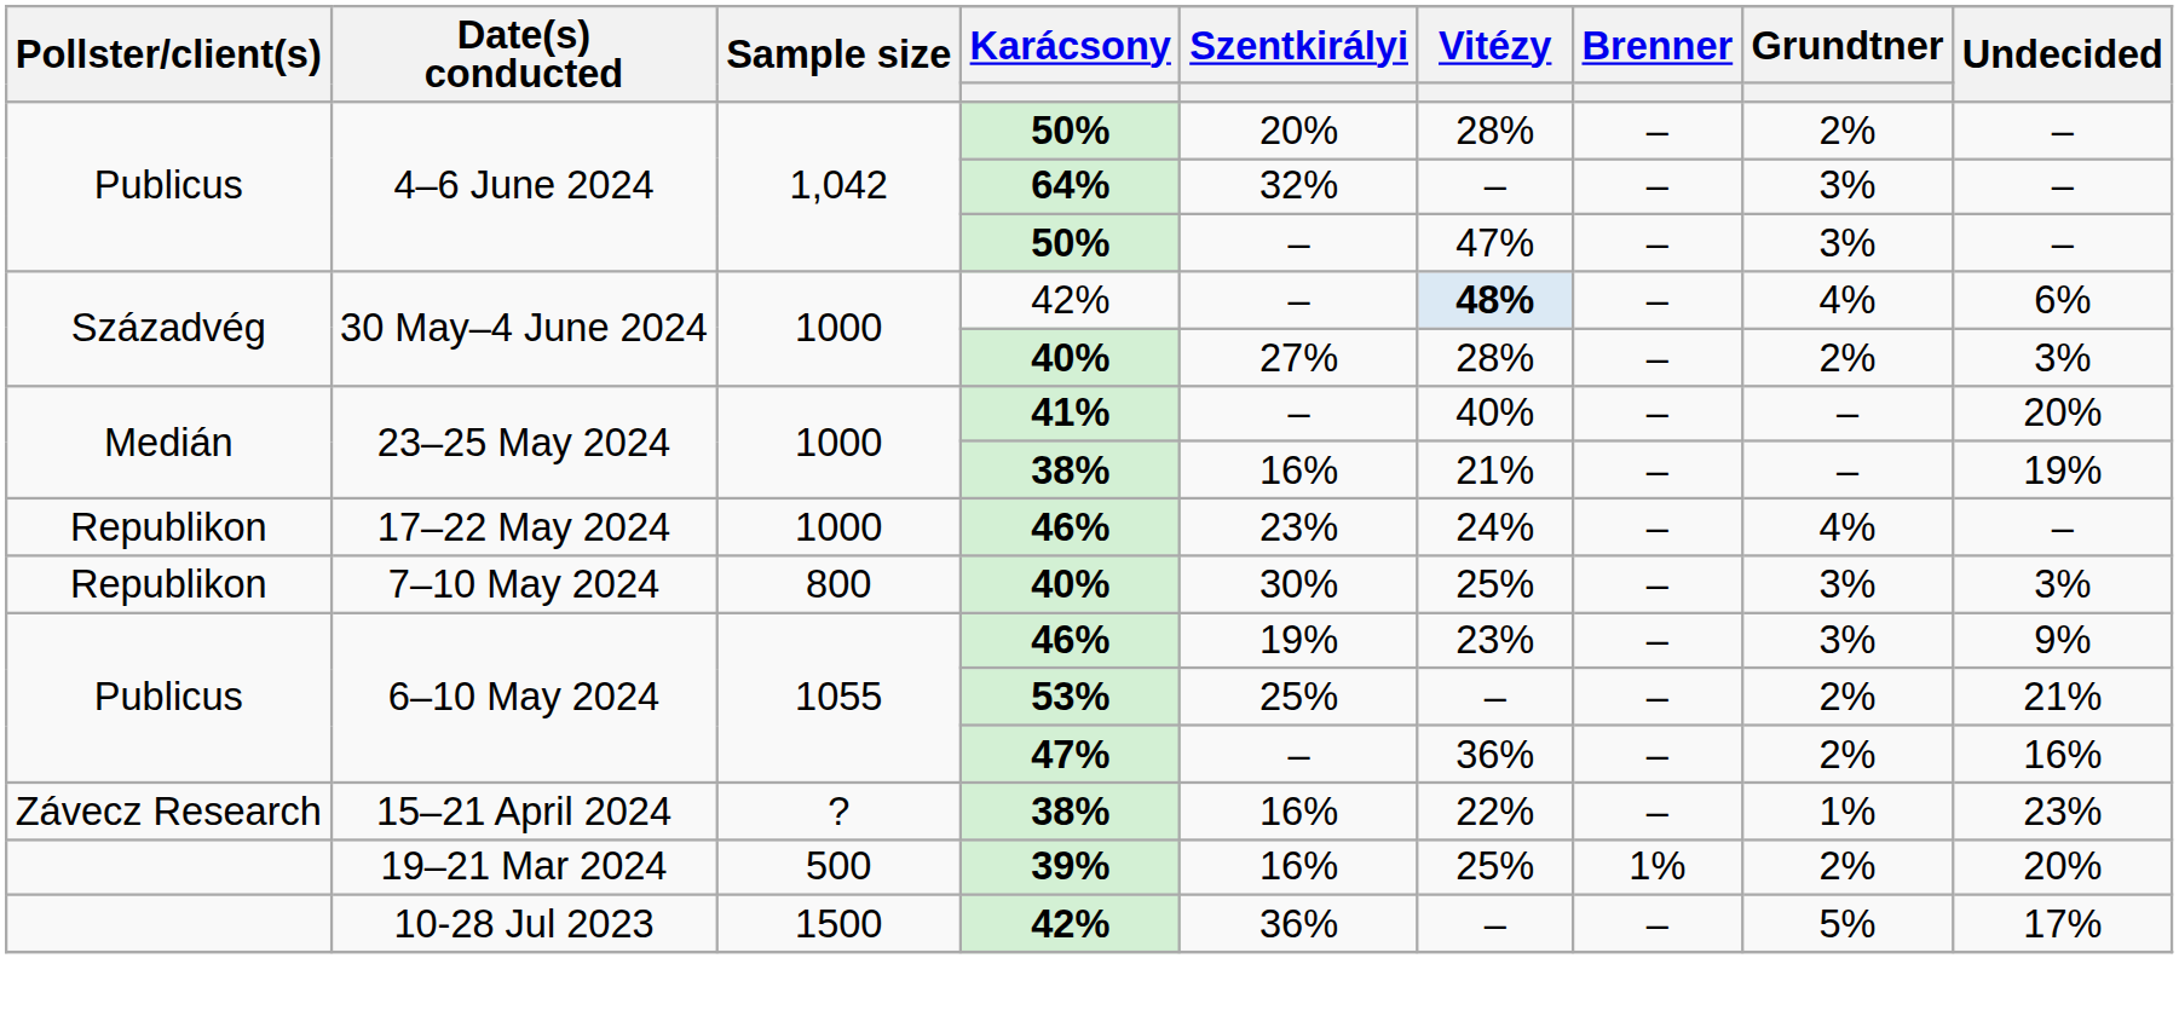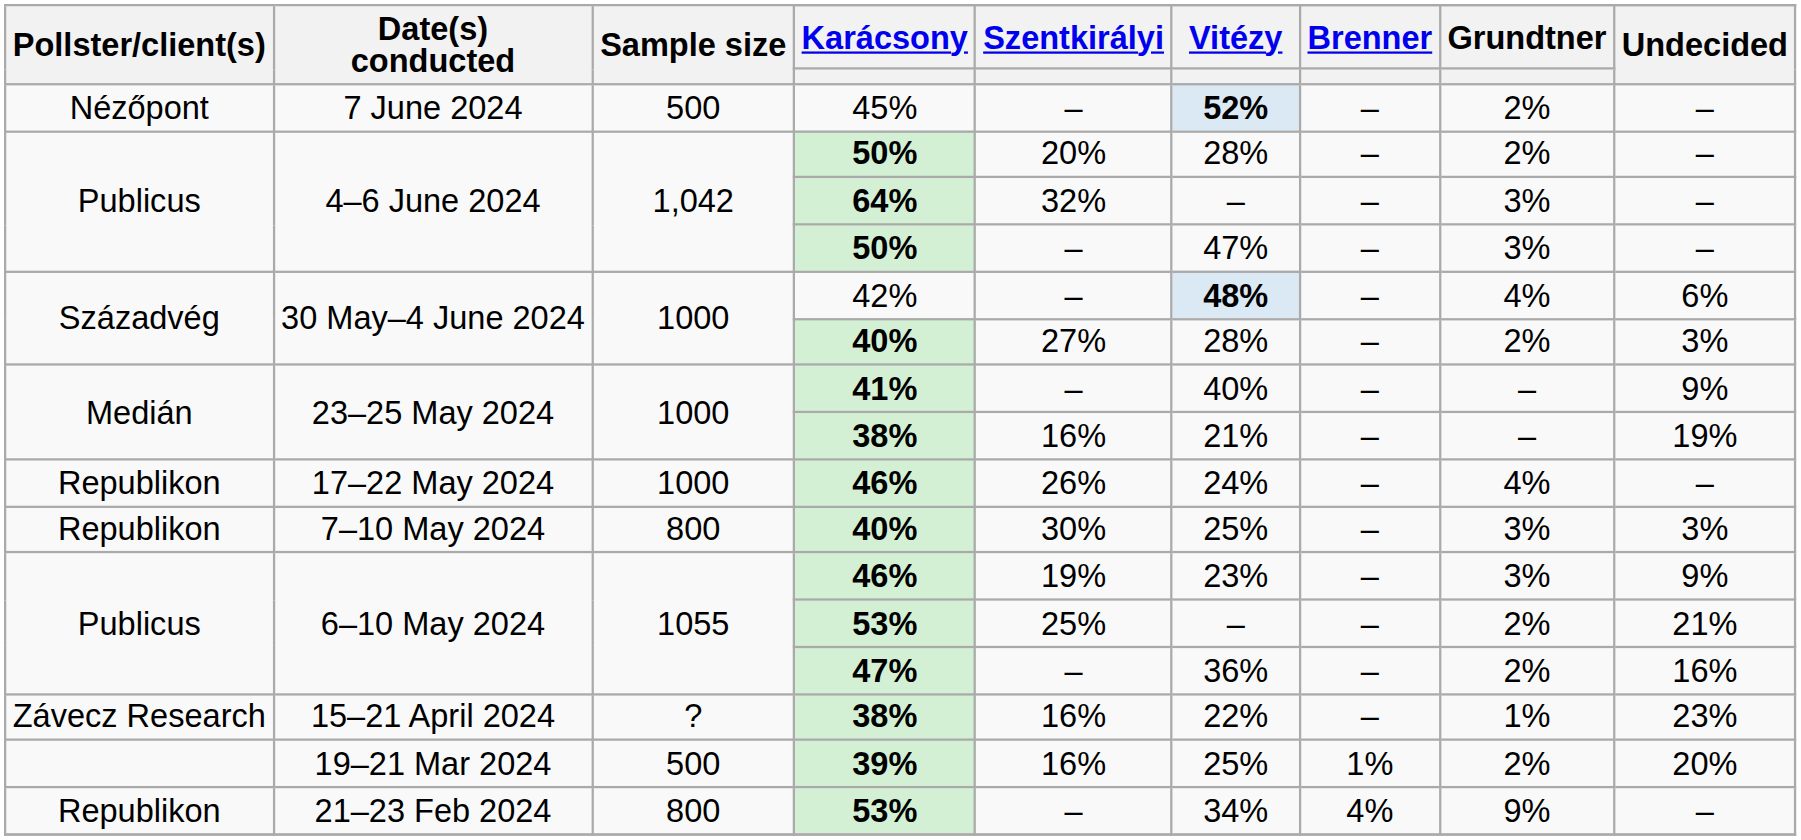+ row: Nézőpont | 7 June 2024 | 500 | 45% | – | 52% | – | 2% | –
23–25 May 2024 / 41% | Undecided: 20% -> 9%
17–22 May 2024 | Szentkirályi: 23% -> 26%
+ row: Republikon | 21–23 Feb 2024 | 800 | 53% | – | 34% | 4% | 9% | –
- row: 10-28 Jul 2023 | 1500 | 42% | 36% | – | – | 5% | 17%
